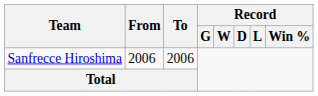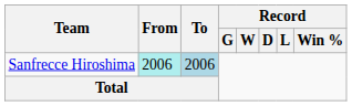Sanfrecce Hiroshima | From: no background -> paleturquoise background
Sanfrecce Hiroshima | To: no background -> lightblue background
